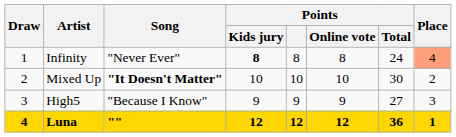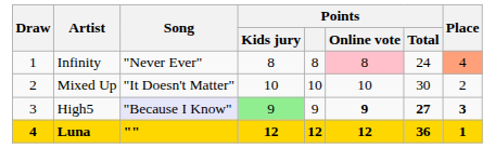Infinity | Points / Kids jury: bold -> normal
Infinity | Points / Online vote: no background -> pink background
Mixed Up | Song: bold -> normal
High5 | Song: no background -> lavender background
High5 | Points / Kids jury: no background -> lightgreen background
High5 | Points / Online vote: normal -> bold
High5 | Points / Total: normal -> bold
High5 | Place: normal -> bold
